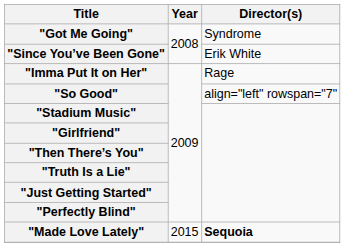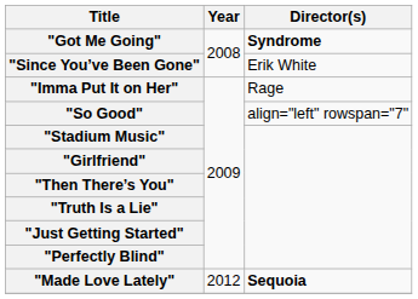"Got Me Going" | Director(s): normal -> bold
"Made Love Lately" | Year: 2015 -> 2012
